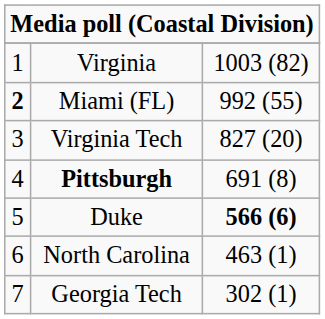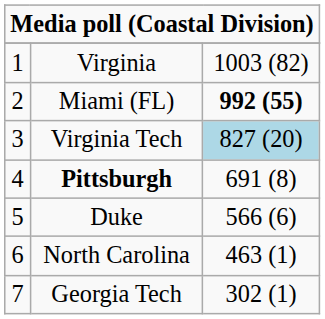Miami (FL) | column 1: bold -> normal
Miami (FL) | column 3: normal -> bold
Virginia Tech | column 3: no background -> lightblue background
Duke | column 3: bold -> normal
